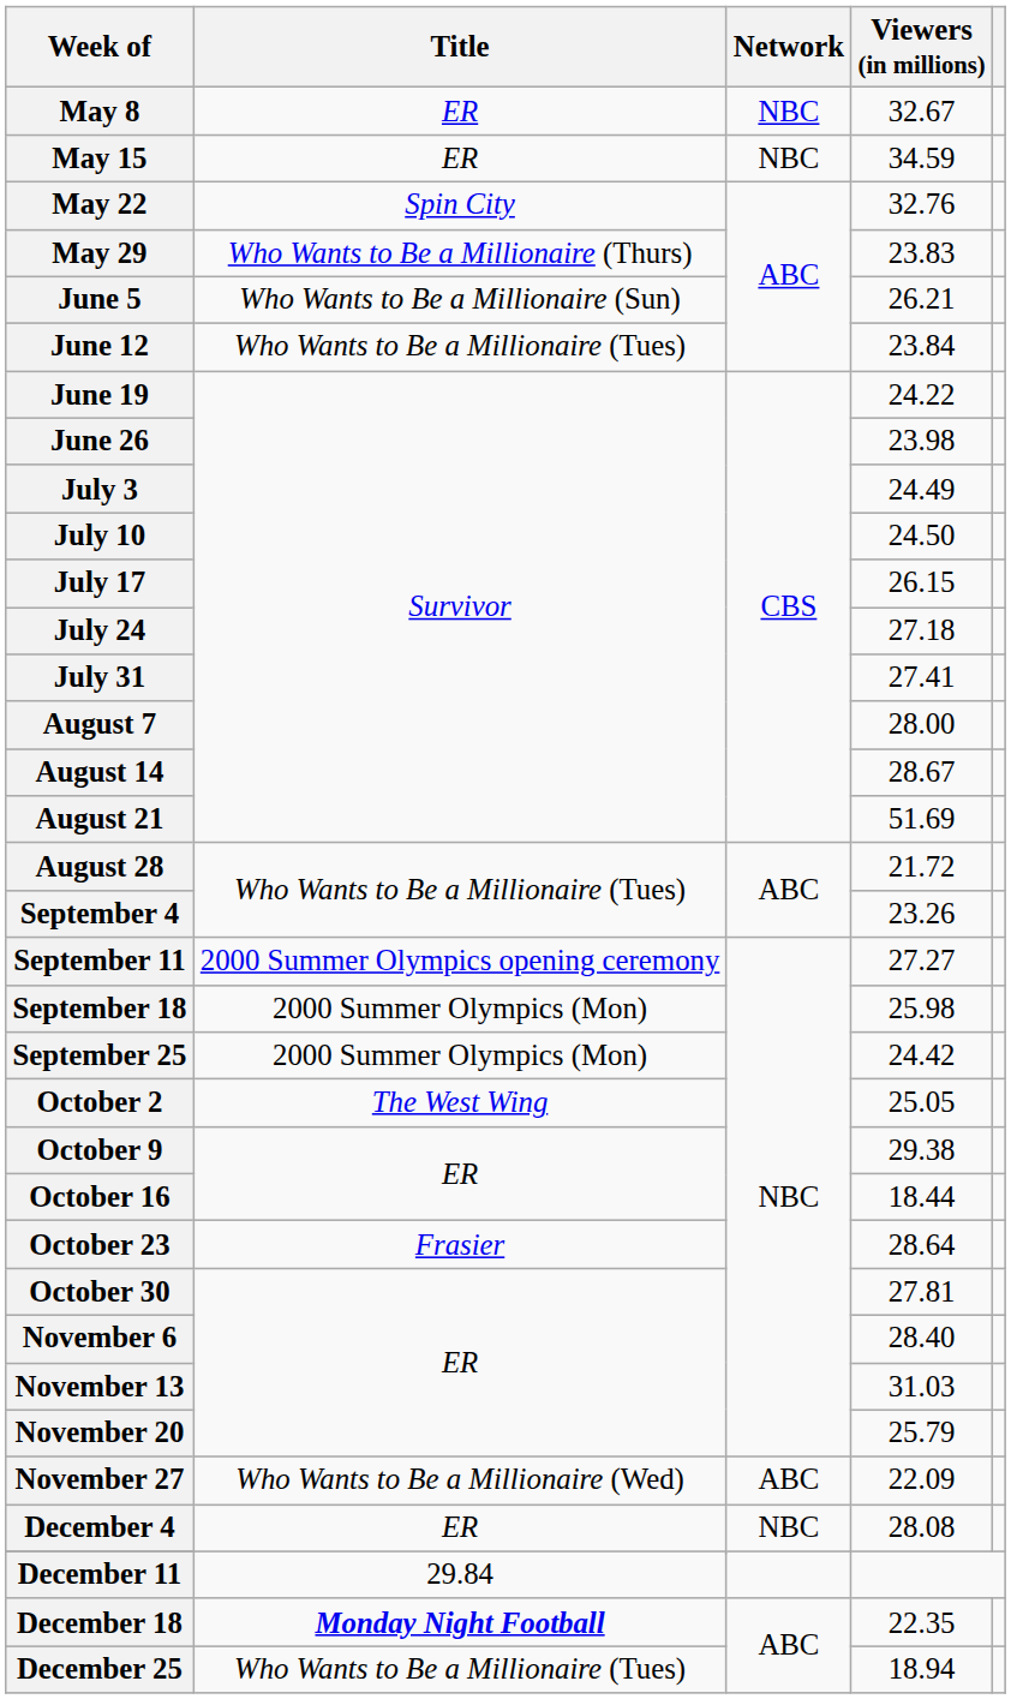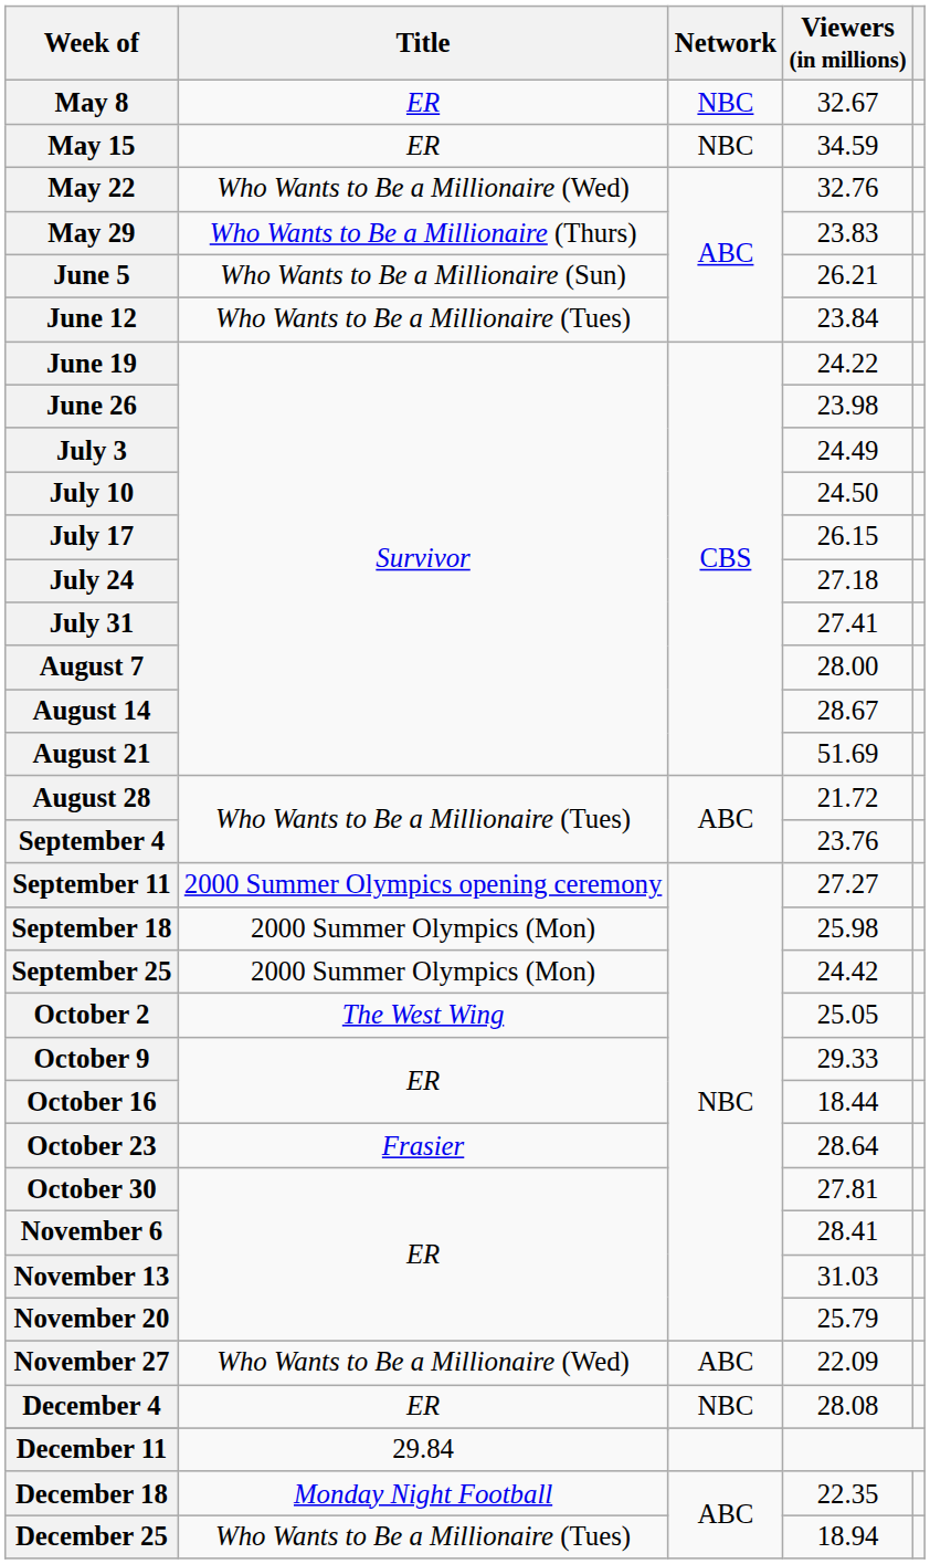May 22 | Title: Spin City -> Who Wants to Be a Millionaire (Wed)
September 4 | Viewers (in millions): 23.26 -> 23.76
October 9 | Viewers (in millions): 29.38 -> 29.33
November 6 | Viewers (in millions): 28.40 -> 28.41
December 18 | Title: bold -> normal
